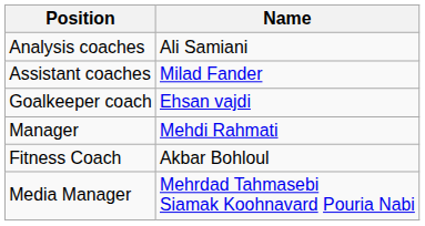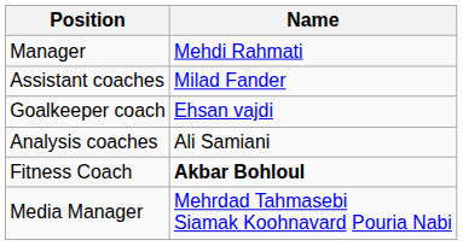rows swapped: Manager <-> Analysis coaches
Fitness Coach | Name: normal -> bold
